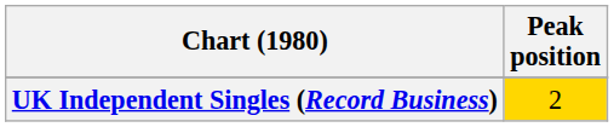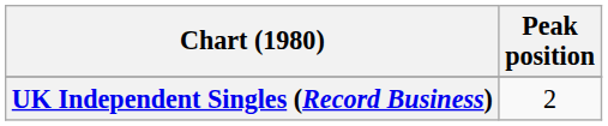UK Independent Singles (Record Business) | Peak position: gold background -> no background
